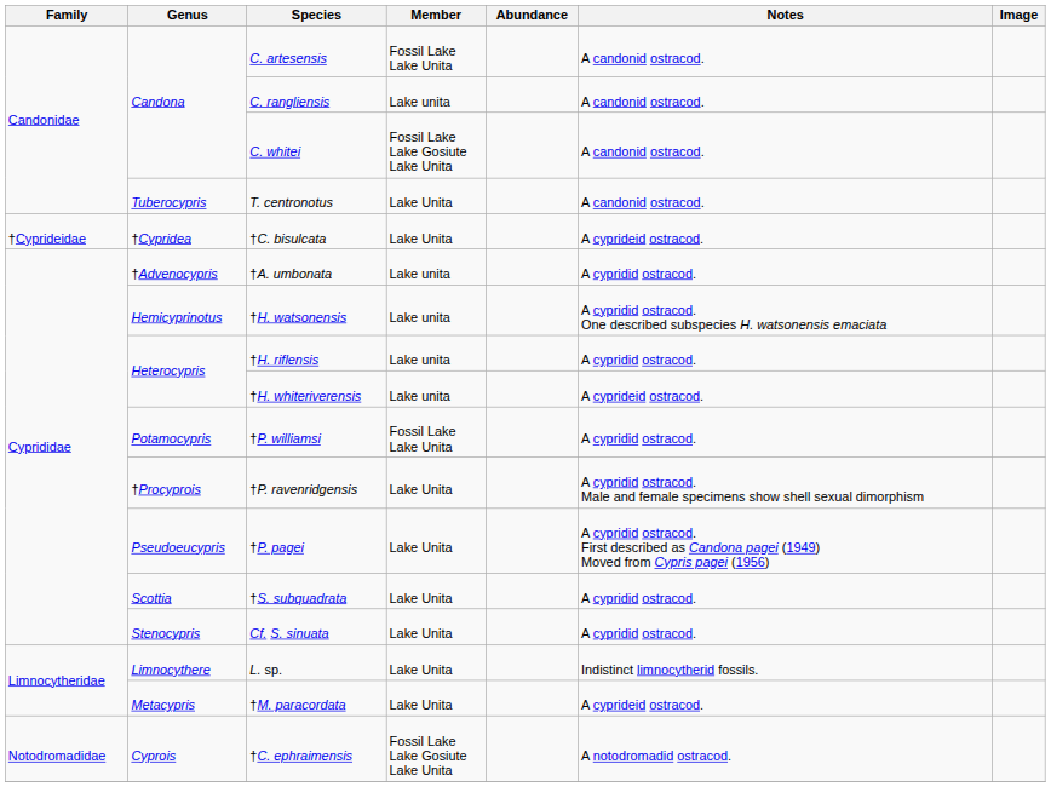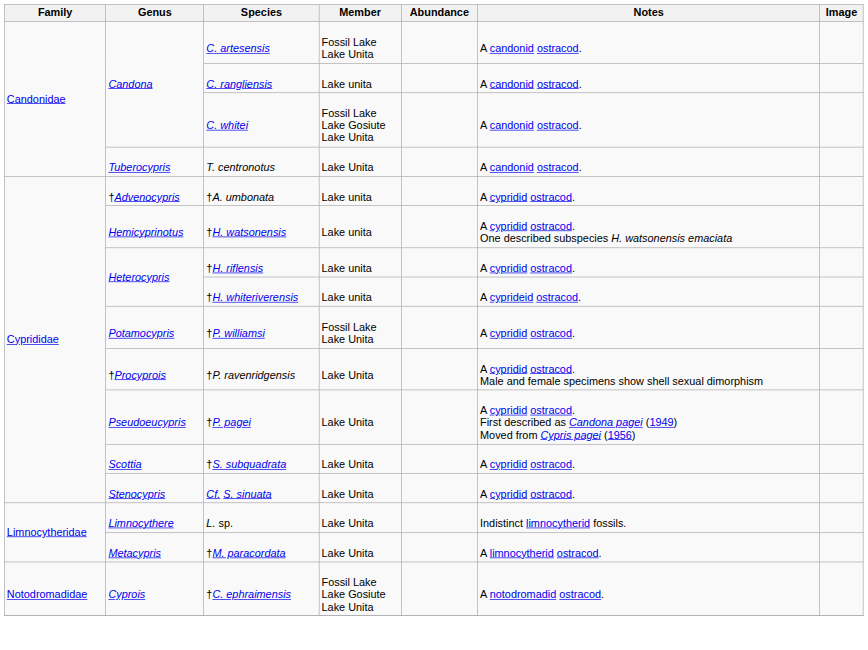- row: †Cyprideidae | †Cypridea | †C. bisulcata | Lake Unita | A cyprideid ostracod.
†M. paracordata | Notes: A cyprideid ostracod. -> A limnocytherid ostracod.
